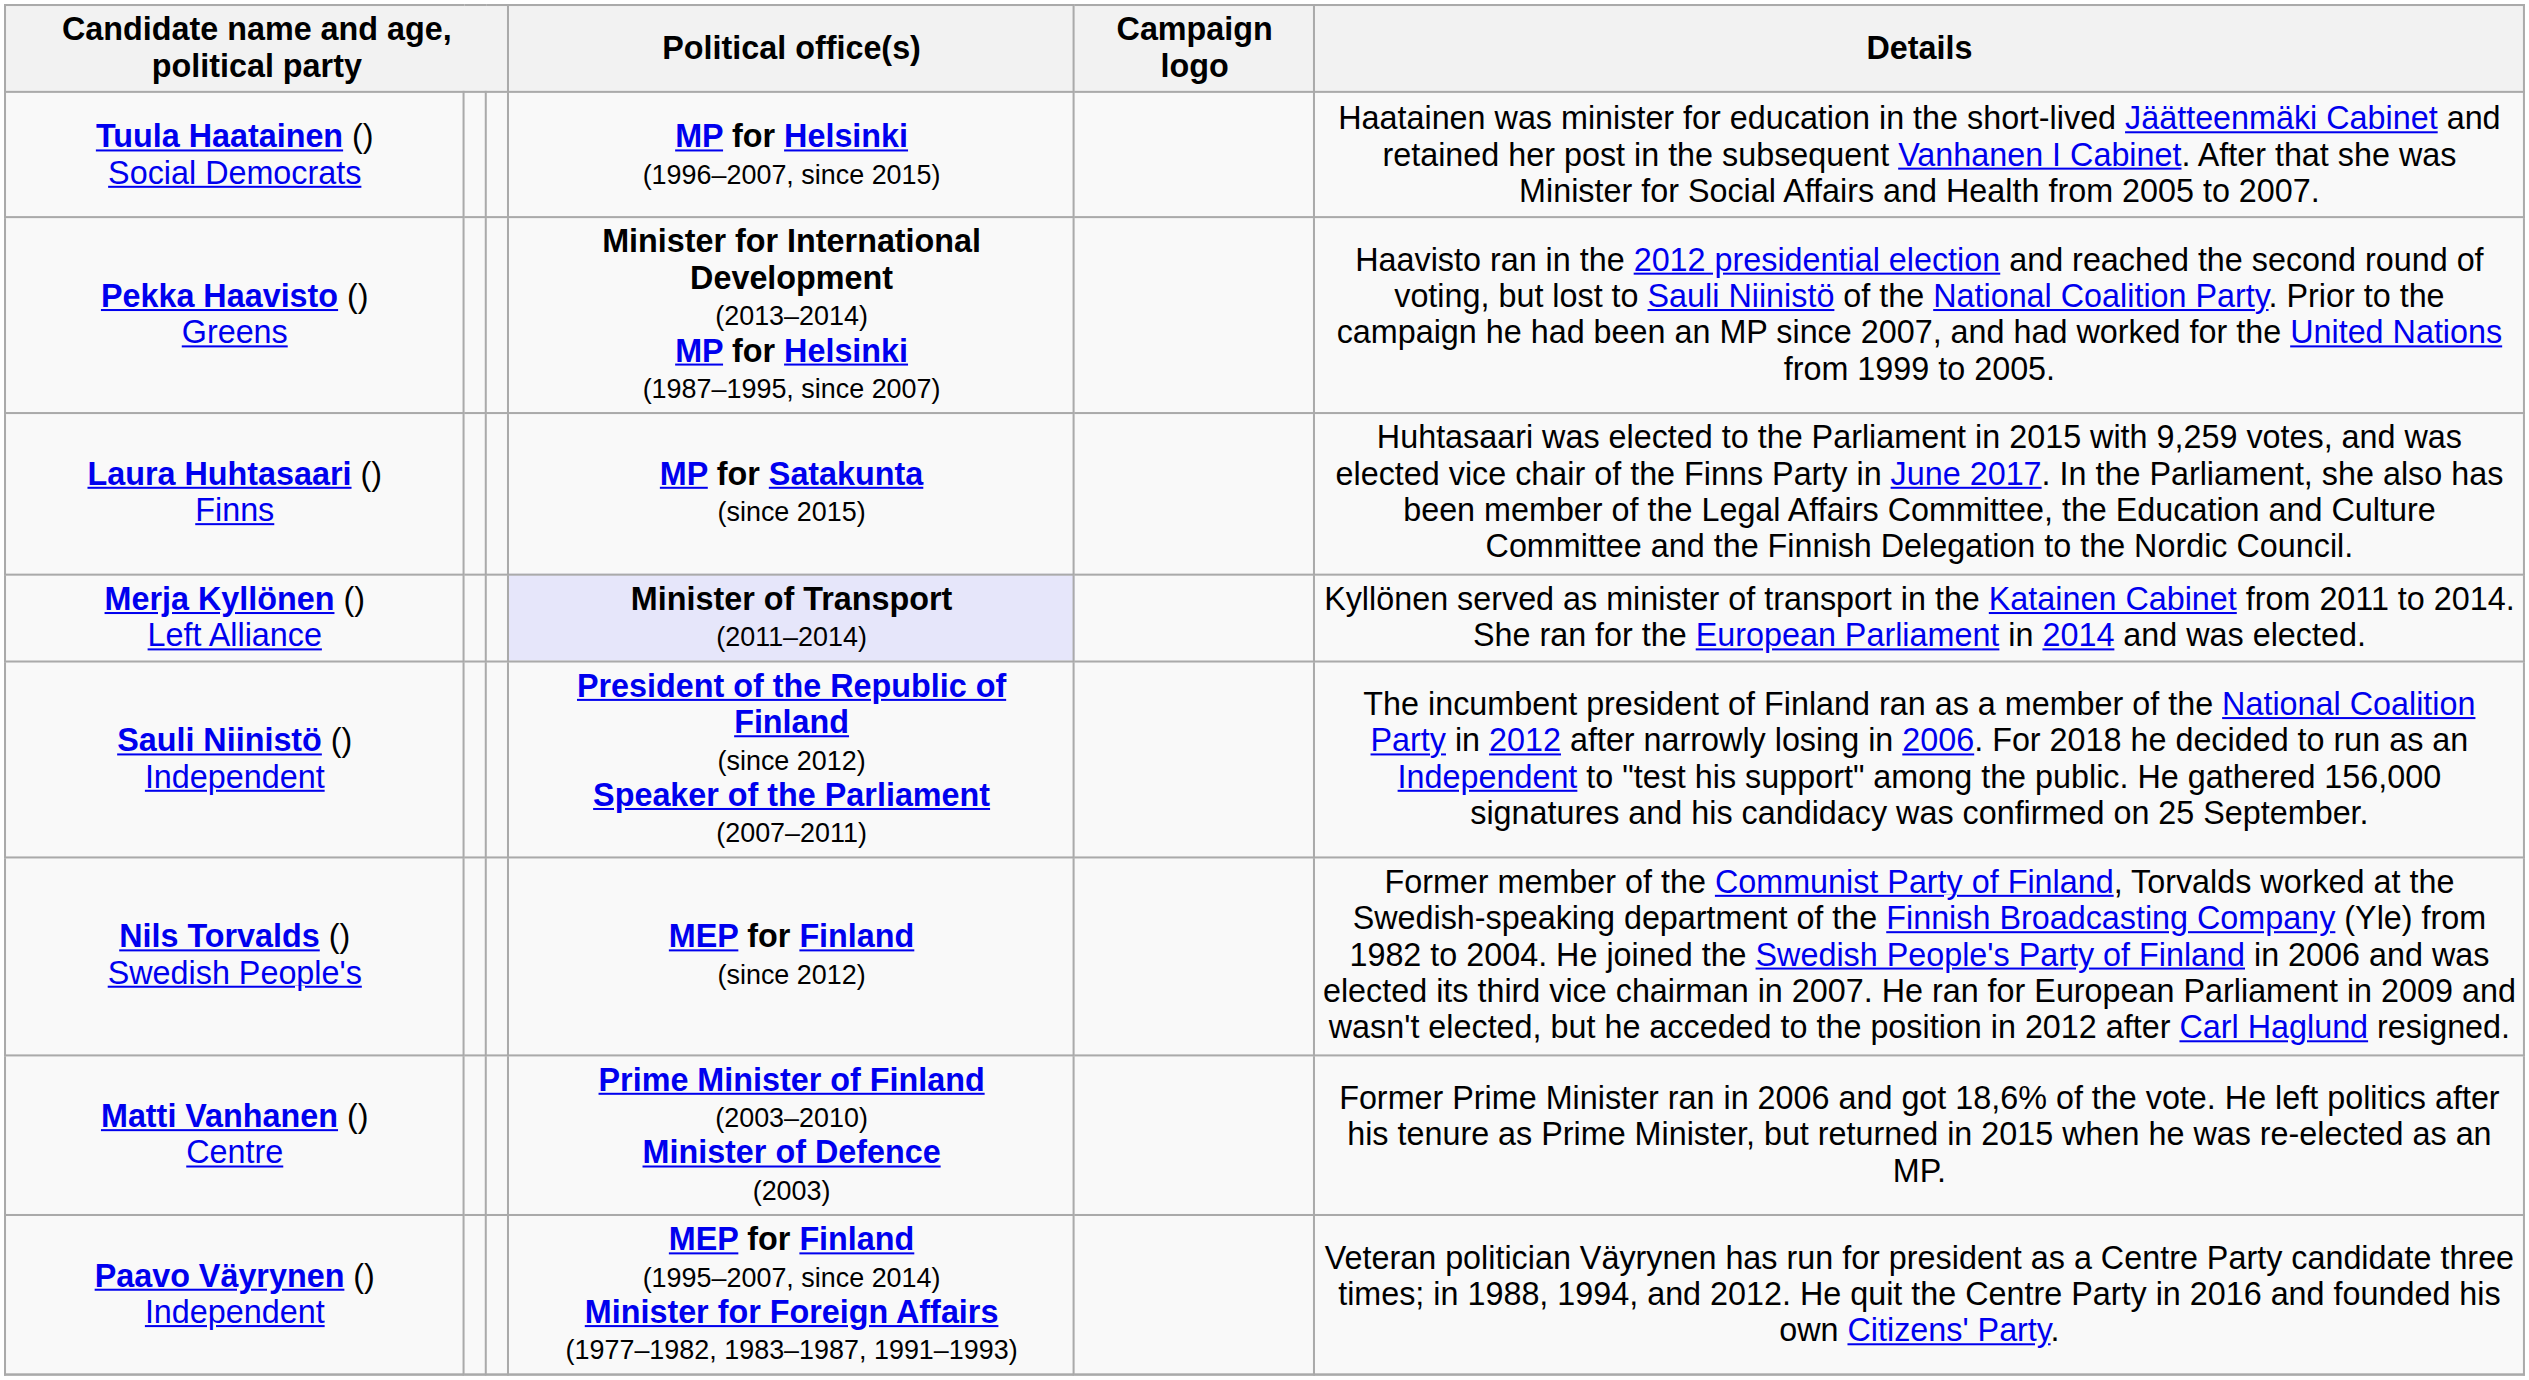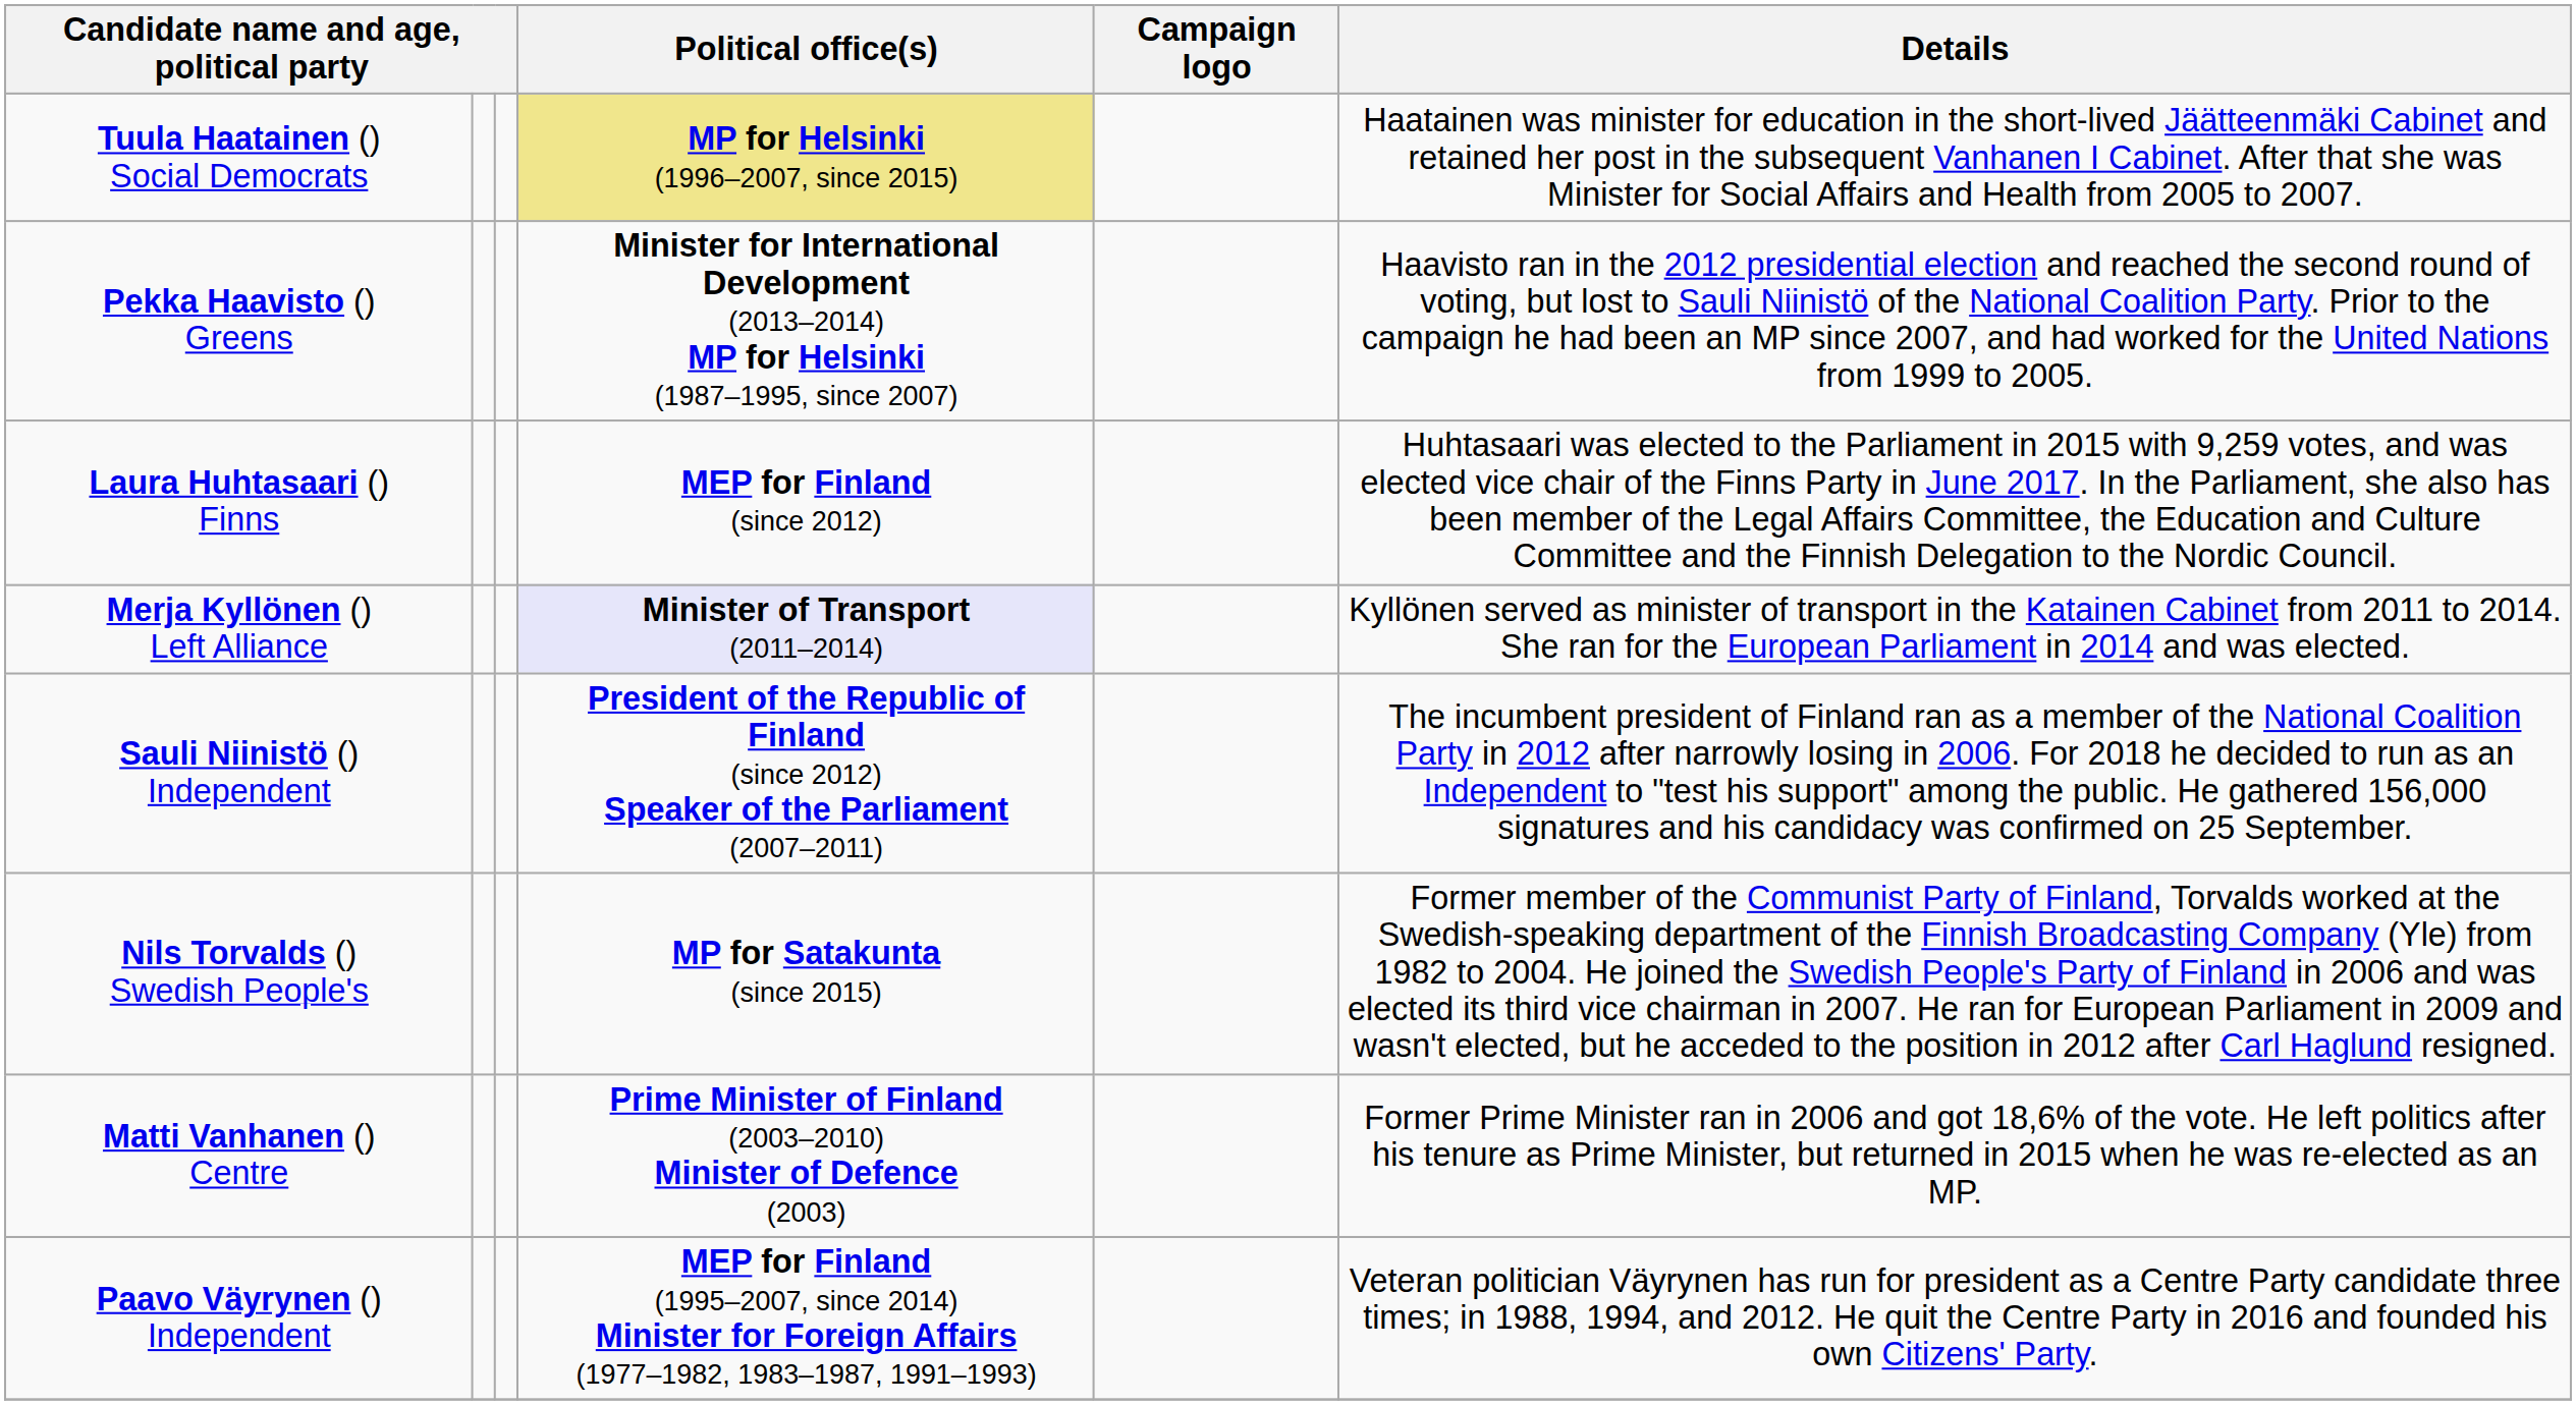Tuula Haatainen () Social Democrats | Political office(s): no background -> khaki background
Laura Huhtasaari () Finns | Political office(s): MP for Satakunta (since 2015) -> MEP for Finland (since 2012)
Nils Torvalds () Swedish People's | Political office(s): MEP for Finland (since 2012) -> MP for Satakunta (since 2015)
